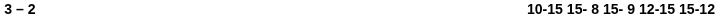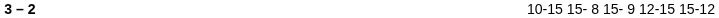row 1 | column 2: bold -> normal
